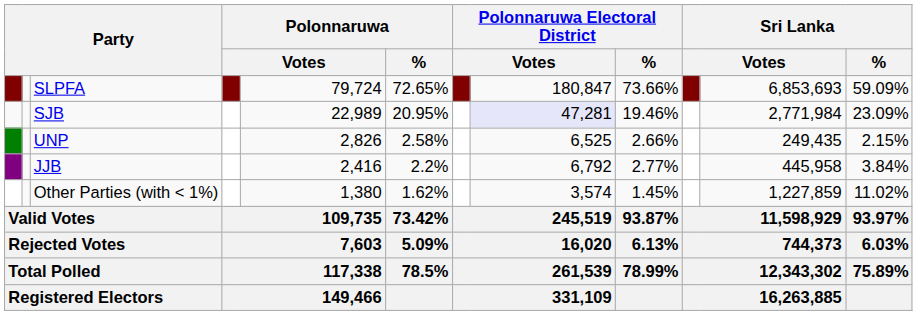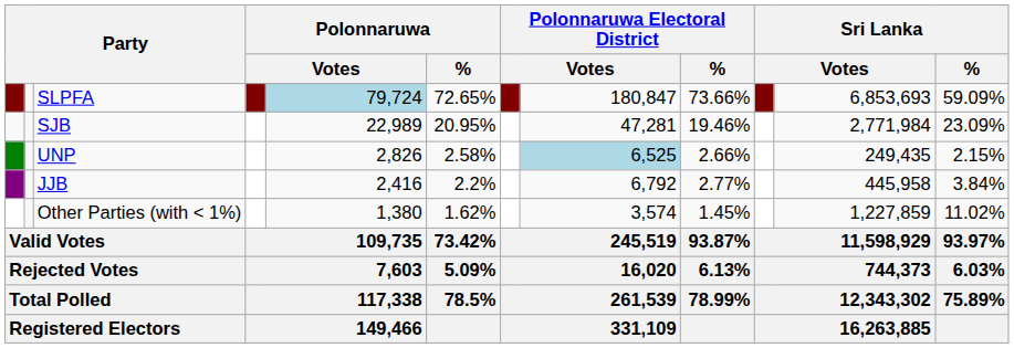SLPFA | column 5: no background -> lightblue background
SJB | column 8: lavender background -> no background
UNP | column 8: no background -> lightblue background
